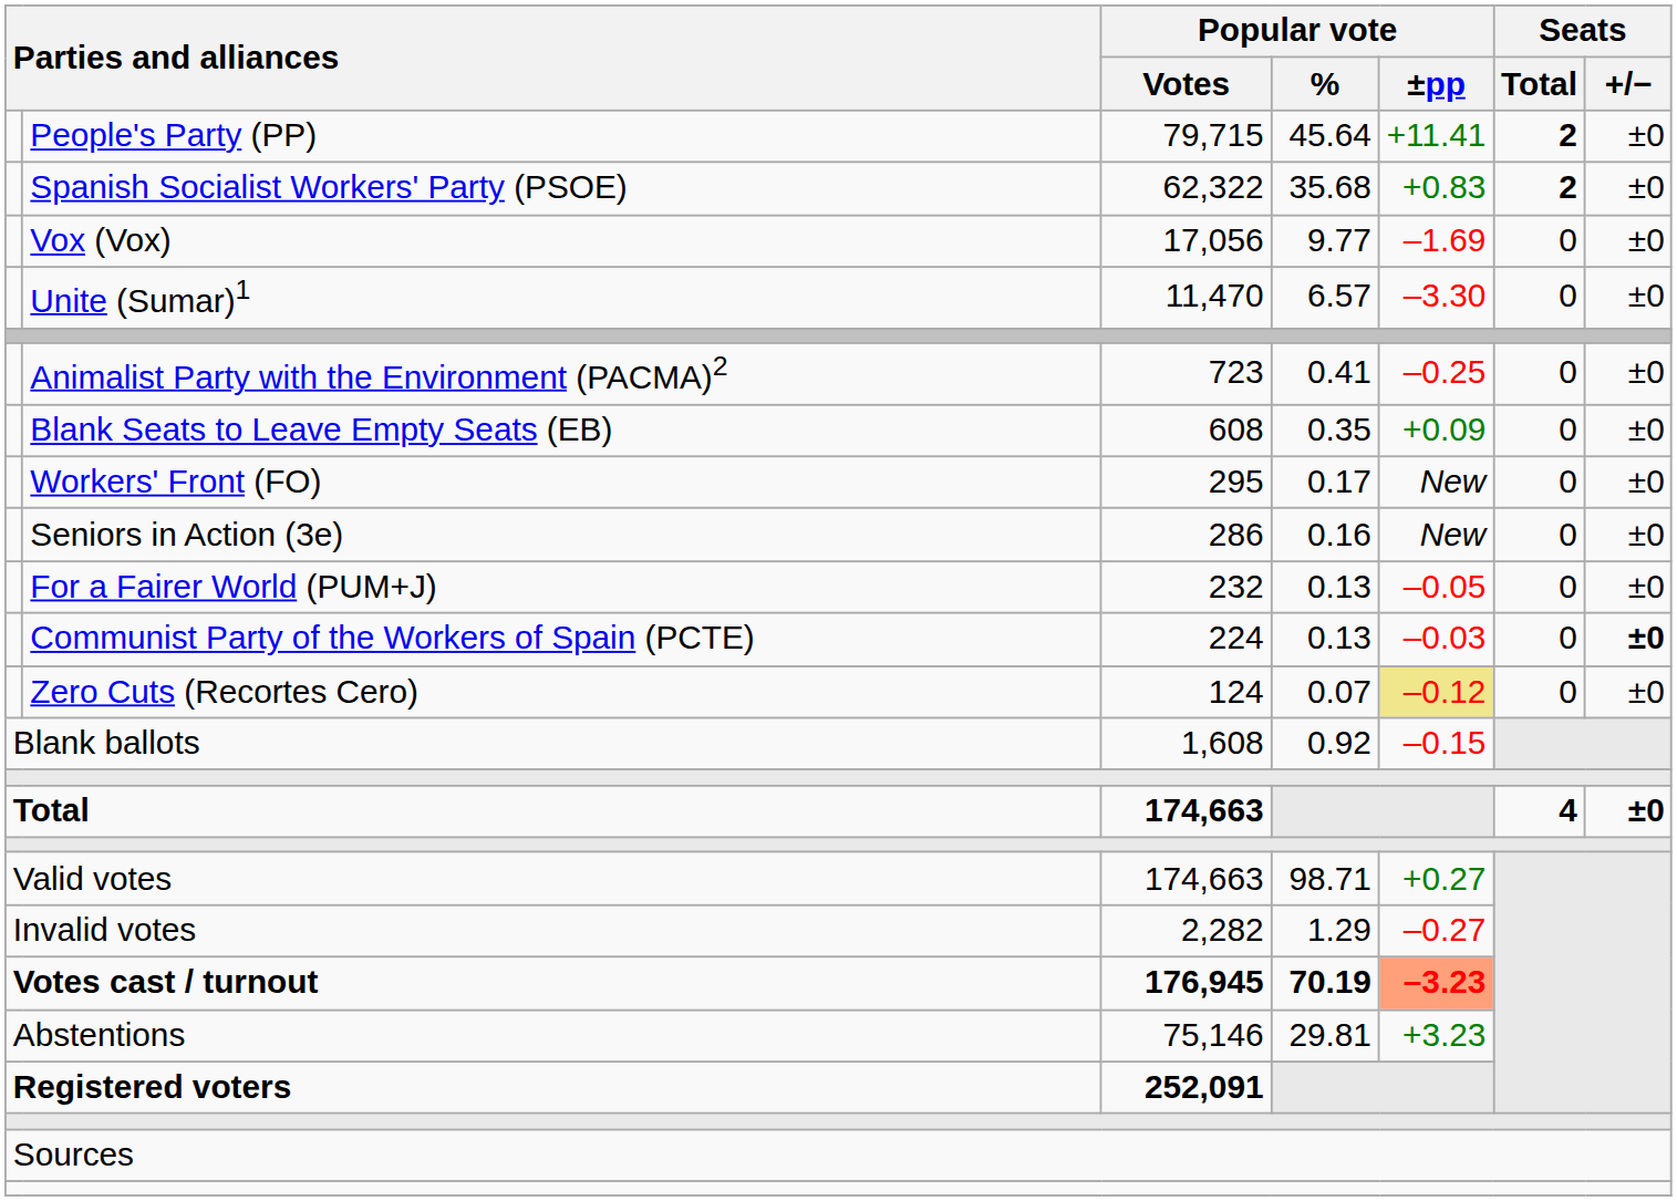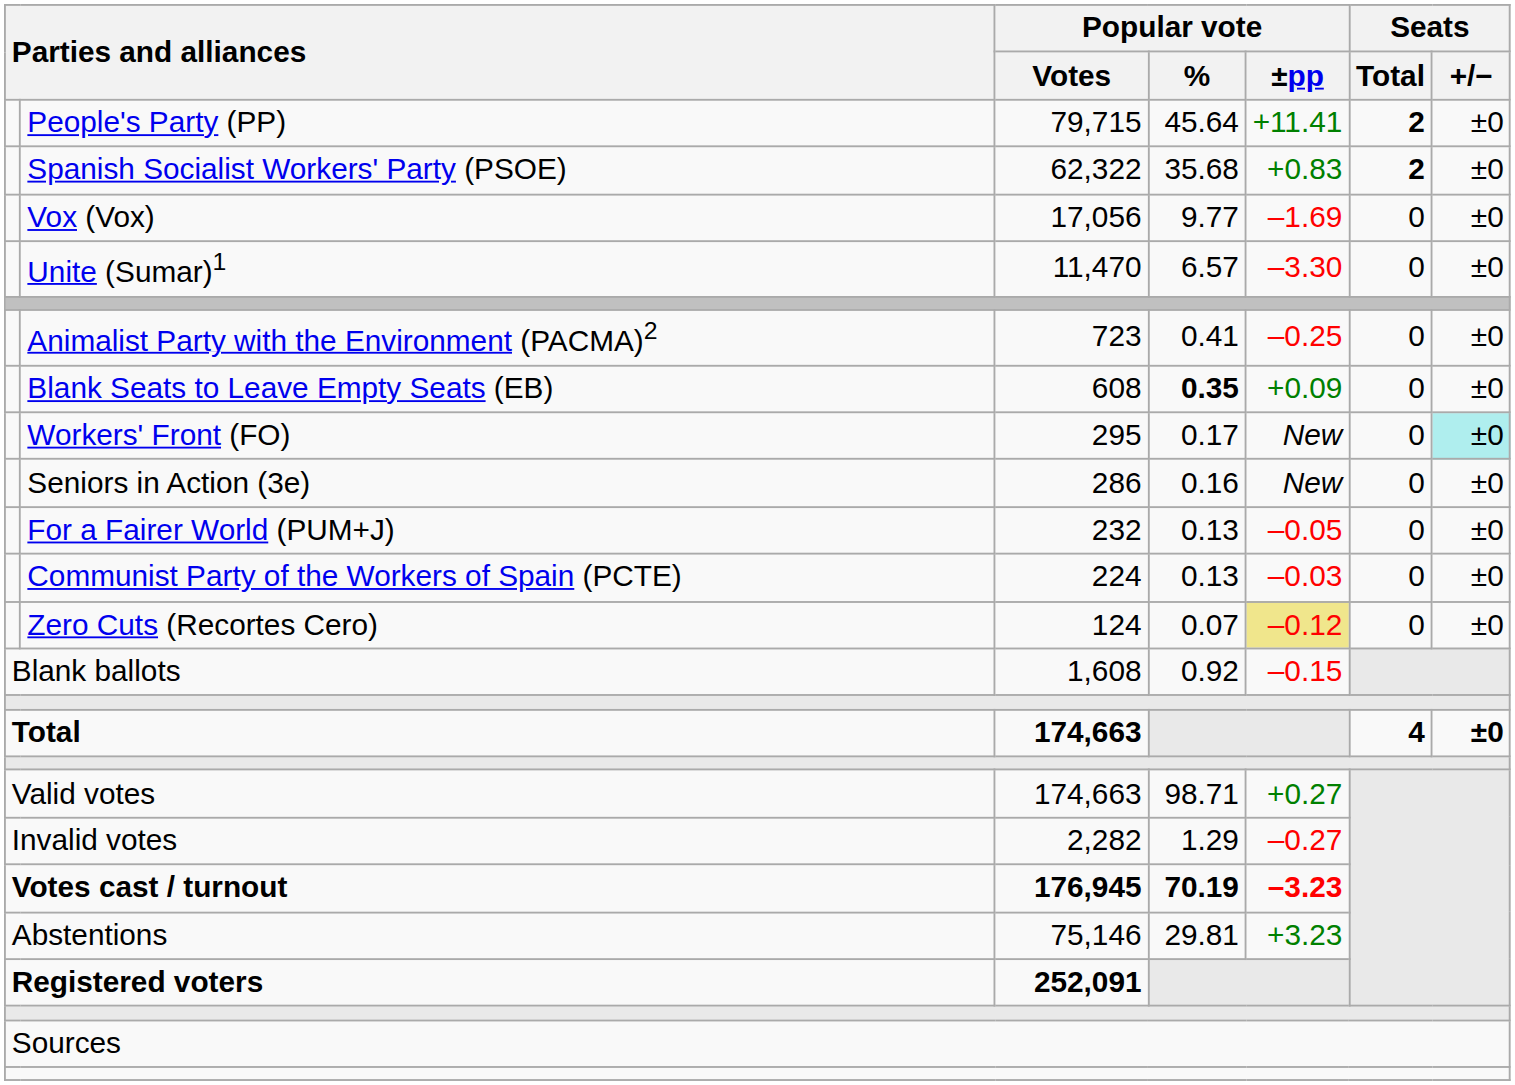Blank Seats to Leave Empty Seats (EB) | Popular vote / %: normal -> bold
Workers' Front (FO) | Seats / +/−: no background -> paleturquoise background
Communist Party of the Workers of Spain (PCTE) | Seats / +/−: bold -> normal
Votes cast / turnout | Popular vote / ±pp: lightsalmon background -> no background
